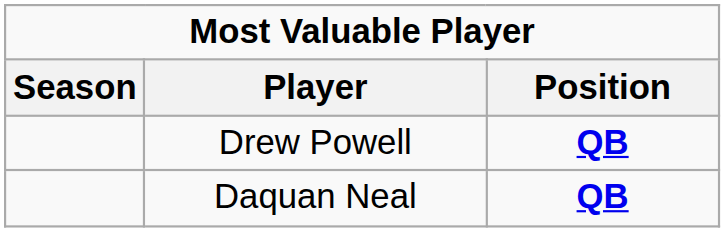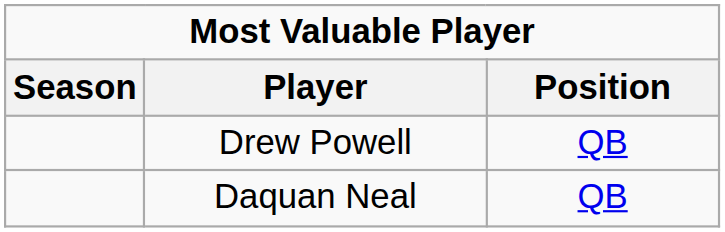Drew Powell | Position: bold -> normal
Daquan Neal | Position: bold -> normal
